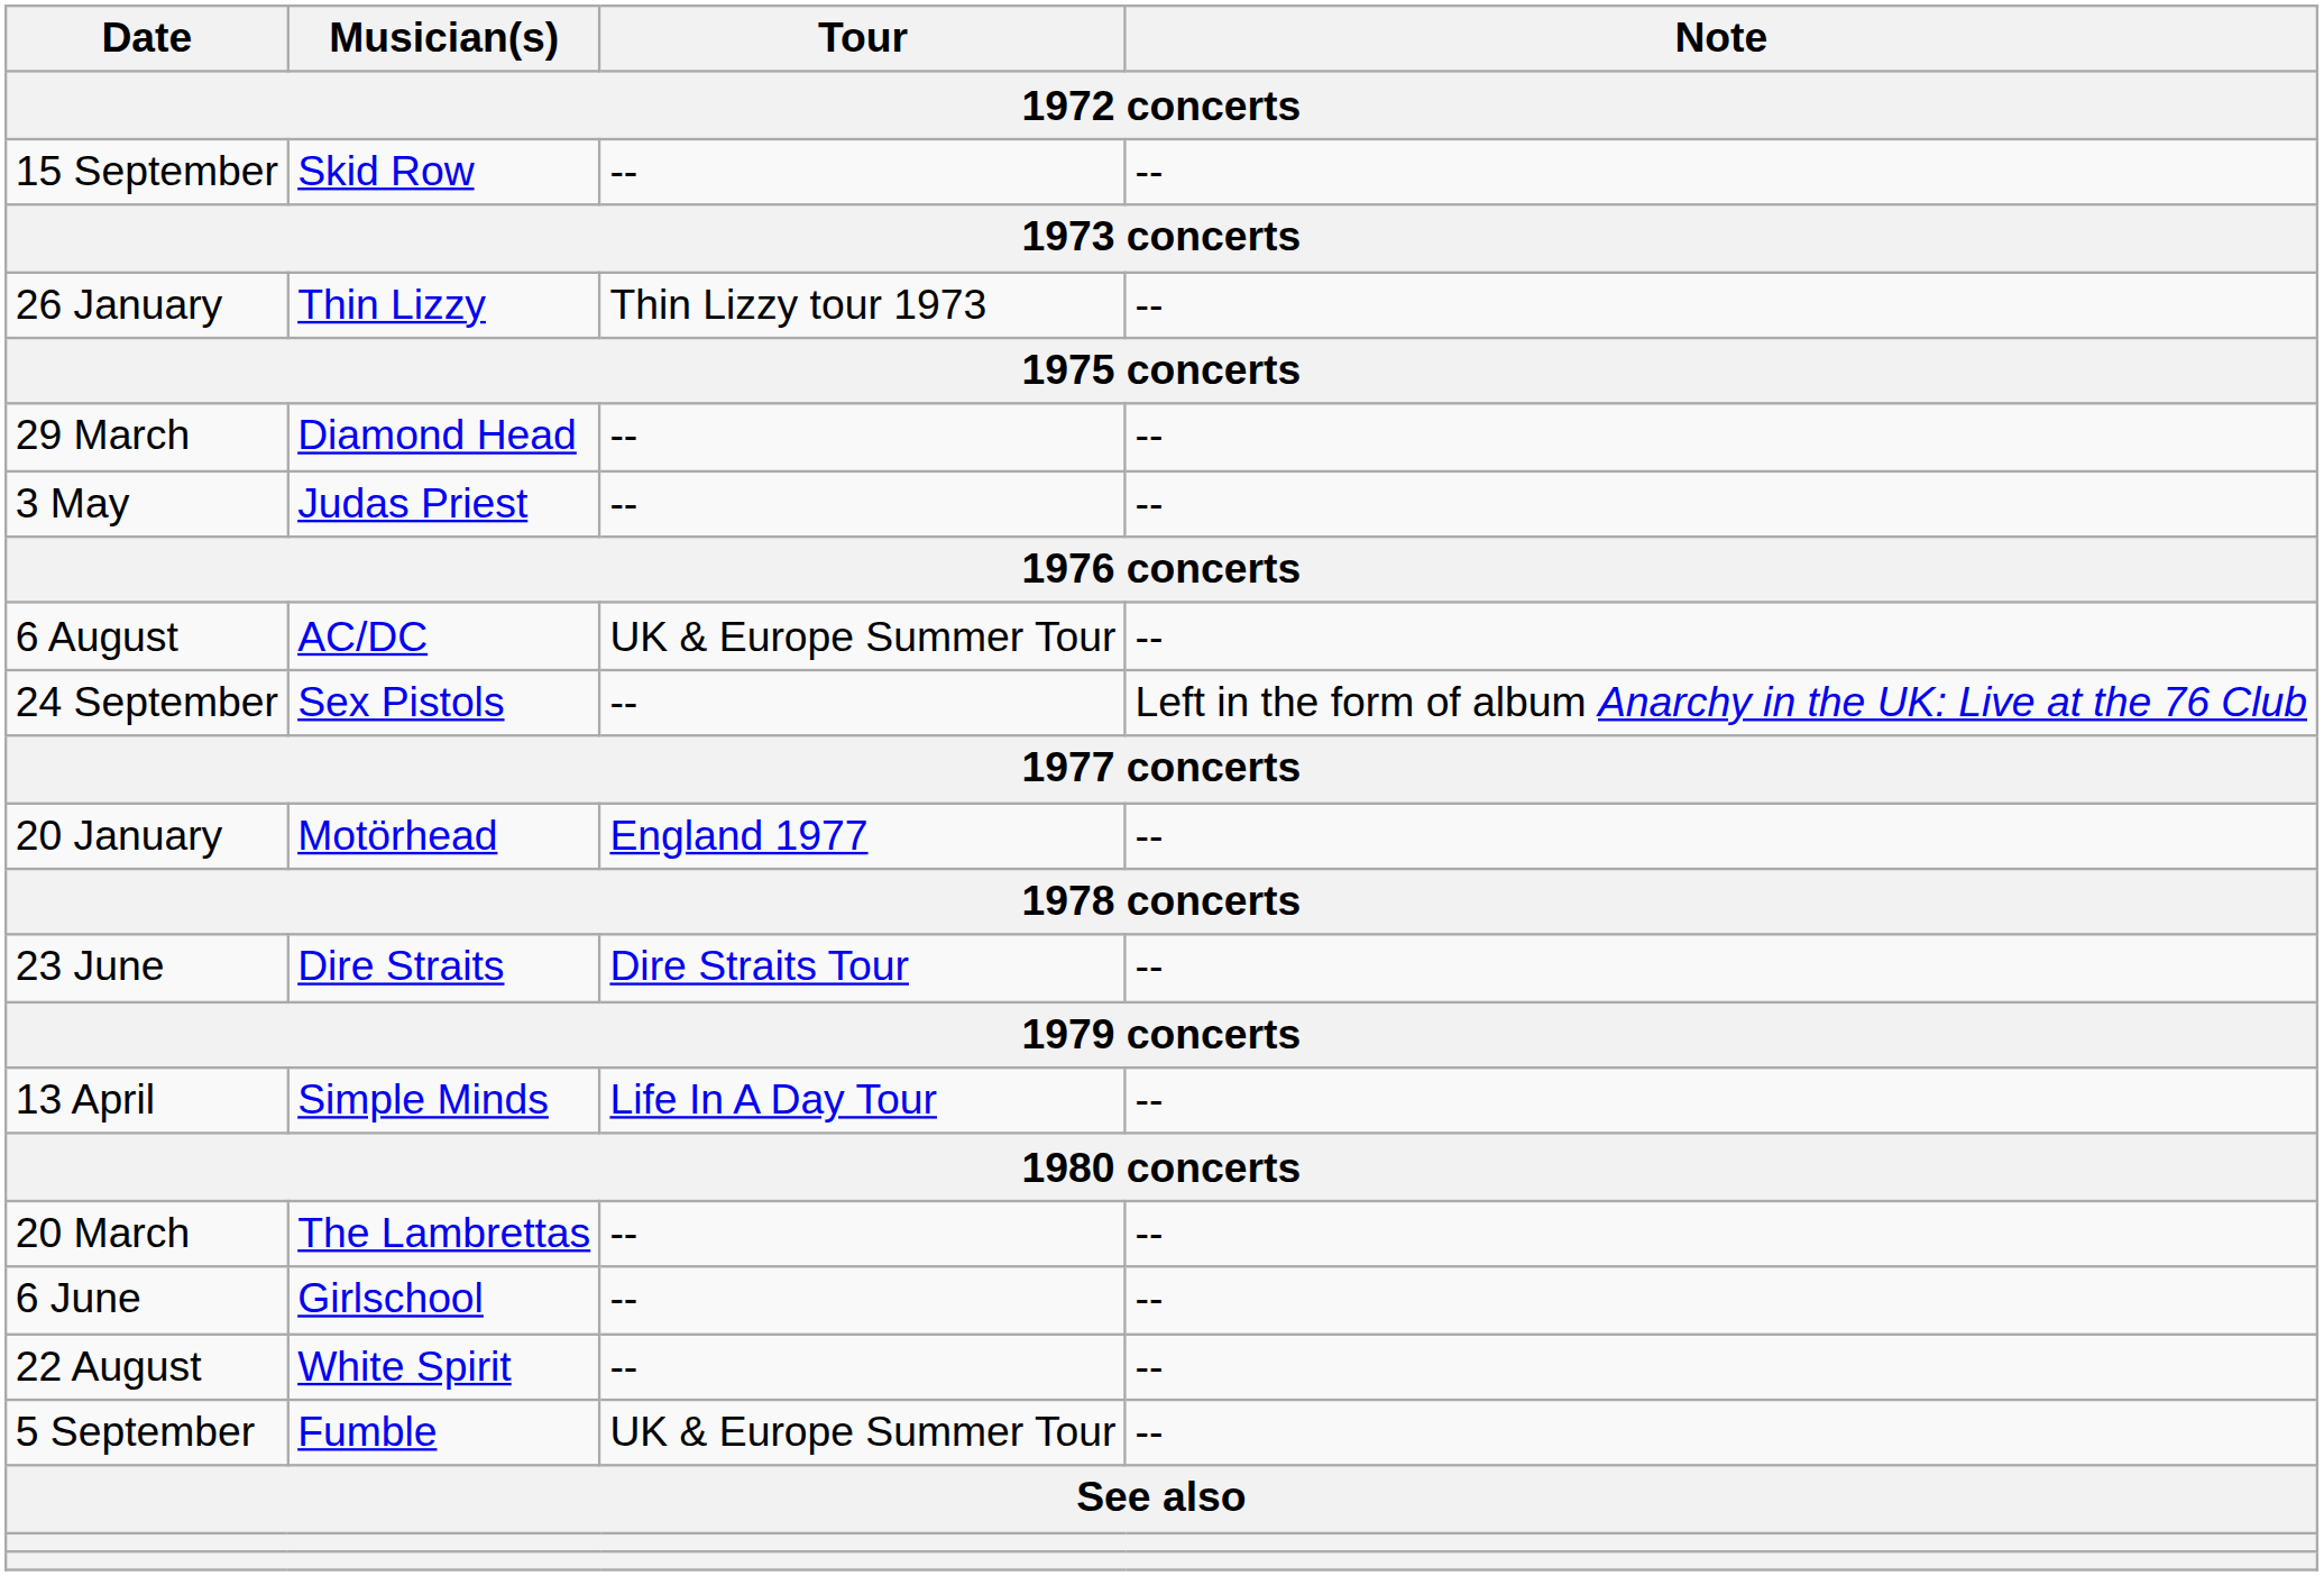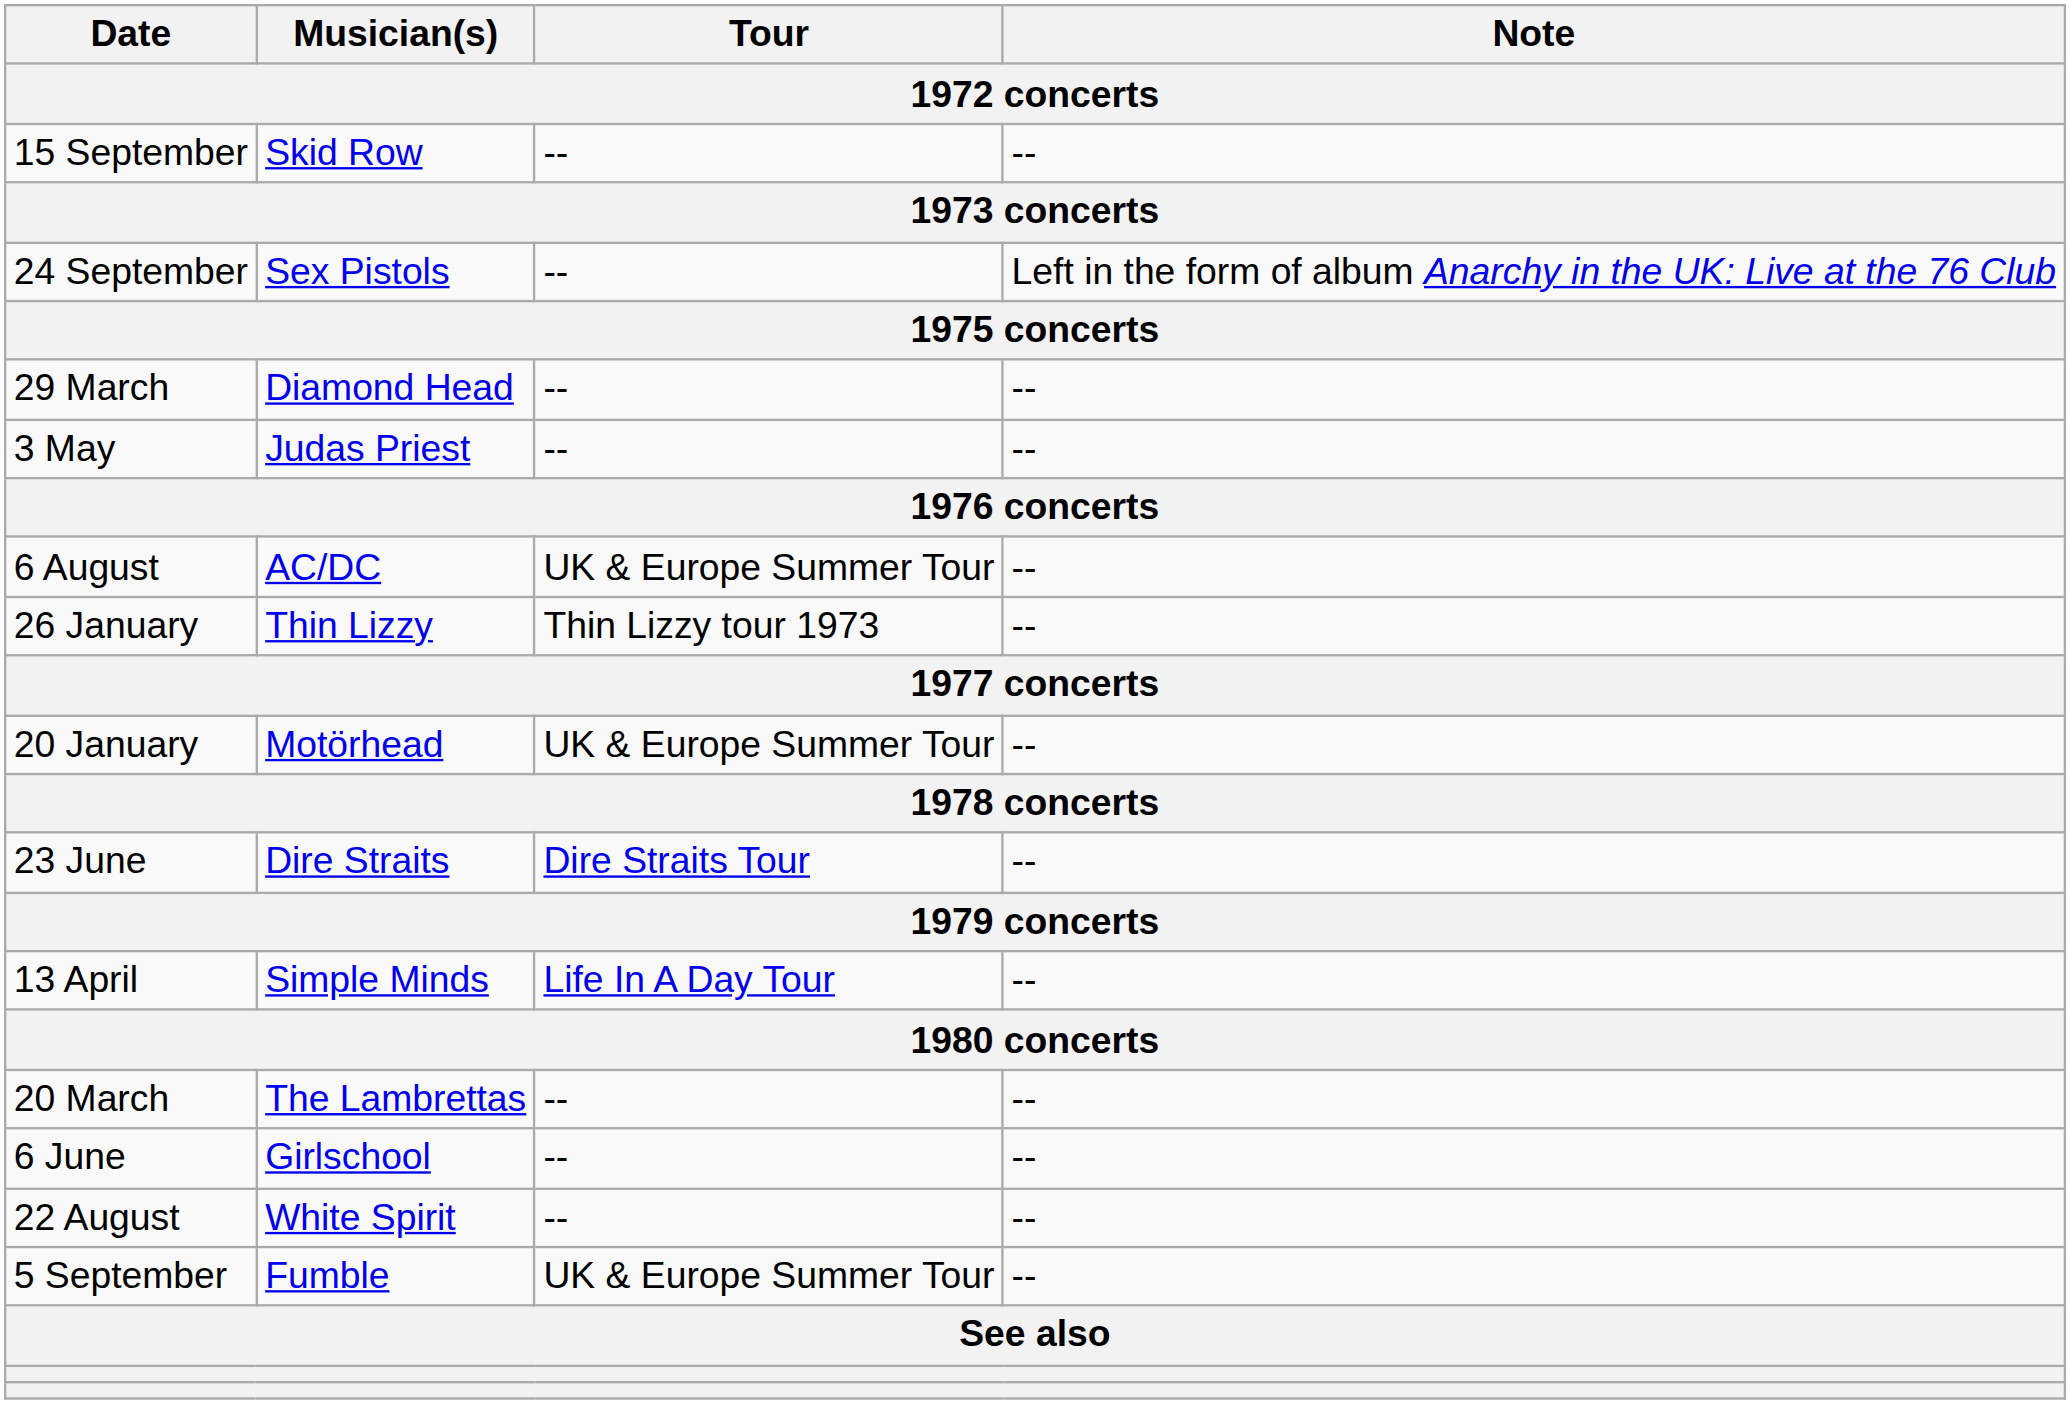rows swapped: 26 January <-> 24 September
20 January | Tour: England 1977 -> UK & Europe Summer Tour
